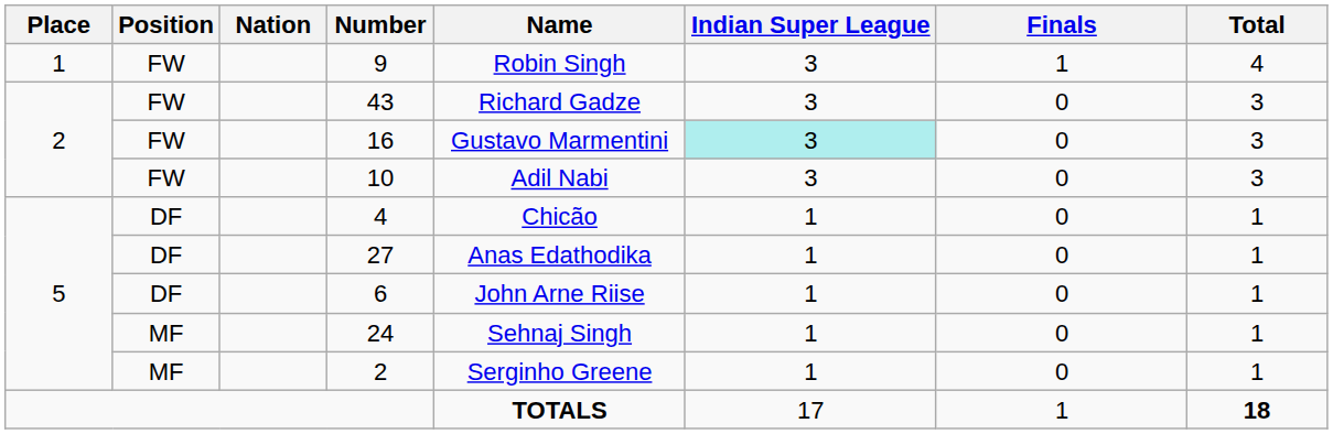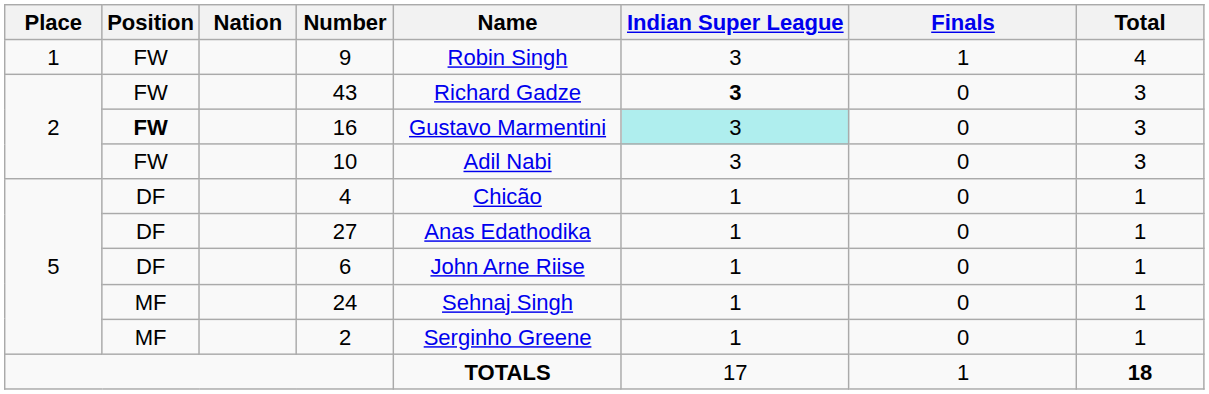43 | Indian Super League: normal -> bold
16 | Position: normal -> bold
